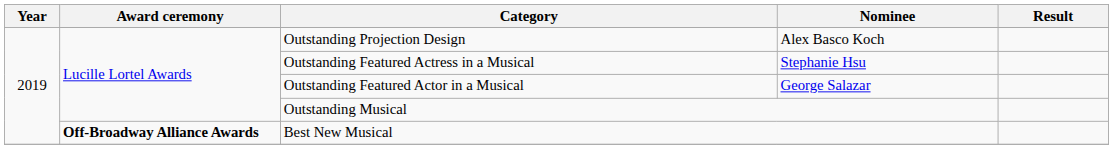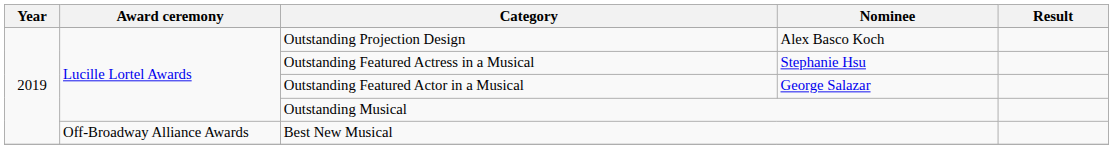Best New Musical | Award ceremony: bold -> normal
